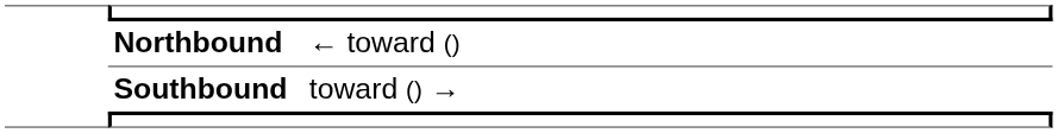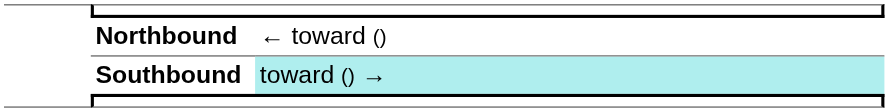Southbound | column 2: no background -> paleturquoise background
